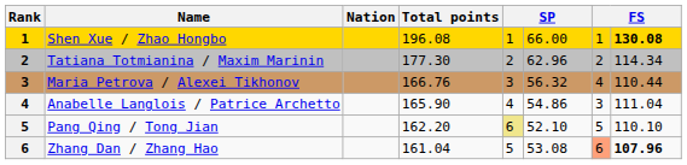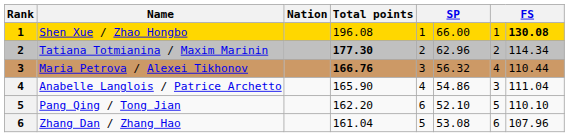Tatiana Totmianina / Maxim Marinin | Total points: normal -> bold
Maria Petrova / Alexei Tikhonov | Total points: normal -> bold
Pang Qing / Tong Jian | column 5: khaki background -> no background
Zhang Dan / Zhang Hao | column 7: lightsalmon background -> no background
Zhang Dan / Zhang Hao | column 8: bold -> normal
